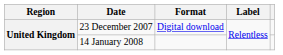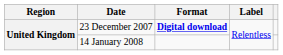23 December 2007 | Format: normal -> bold
